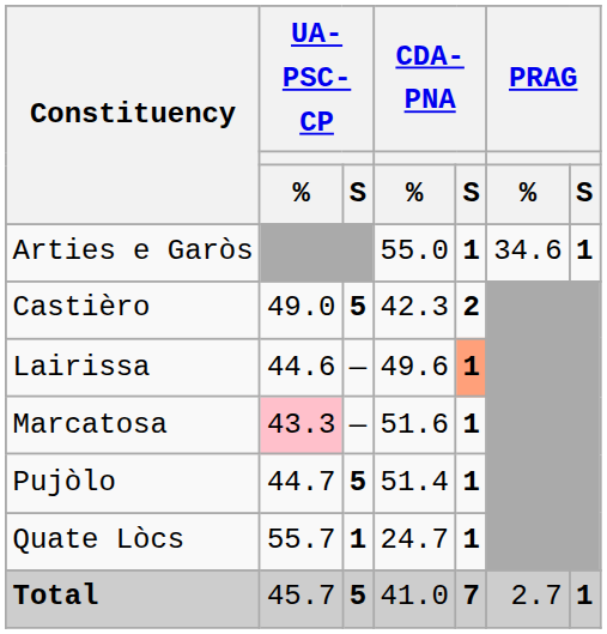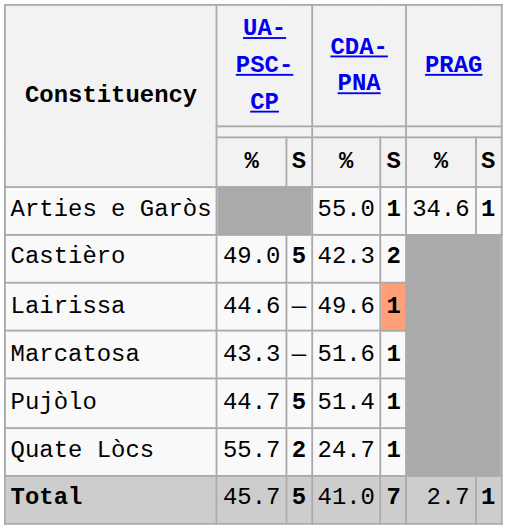Marcatosa | UA-PSC-CP / %: pink background -> no background
Quate Lòcs | UA-PSC-CP / S: 1 -> 2
